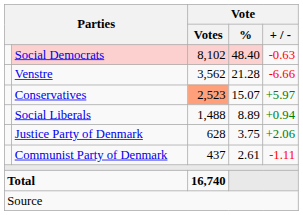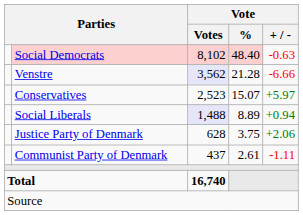Venstre | Vote / Votes: no background -> lavender background
Conservatives | Vote / Votes: lightsalmon background -> no background
Social Liberals | Vote / Votes: no background -> lavender background
